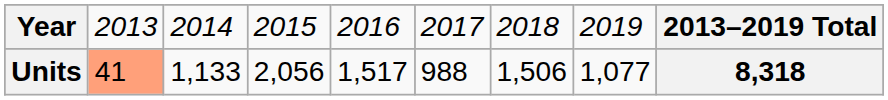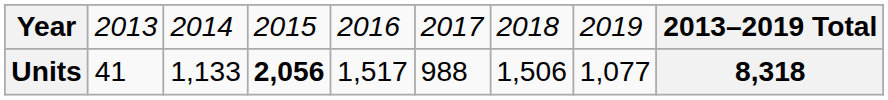Units | column 2: lightsalmon background -> no background
Units | column 4: normal -> bold
